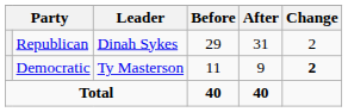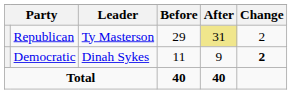Republican | Leader: Dinah Sykes -> Ty Masterson
Republican | After: no background -> khaki background
Democratic | Leader: Ty Masterson -> Dinah Sykes
